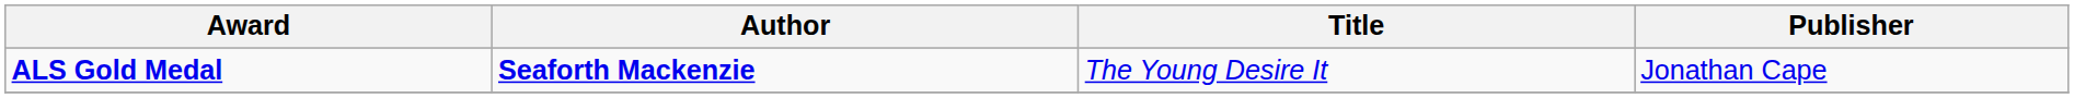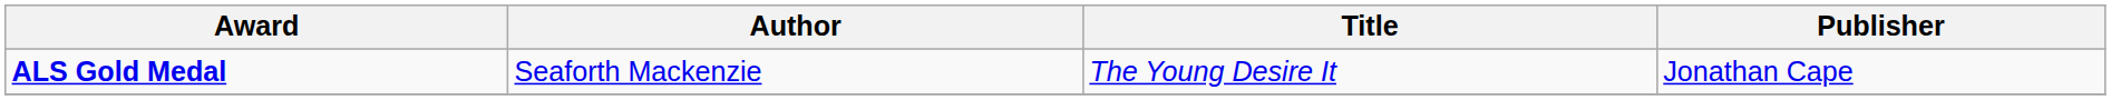ALS Gold Medal | Author: bold -> normal
